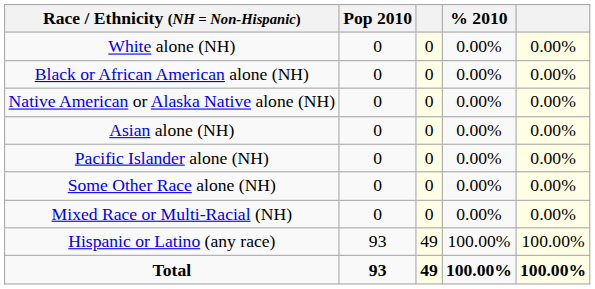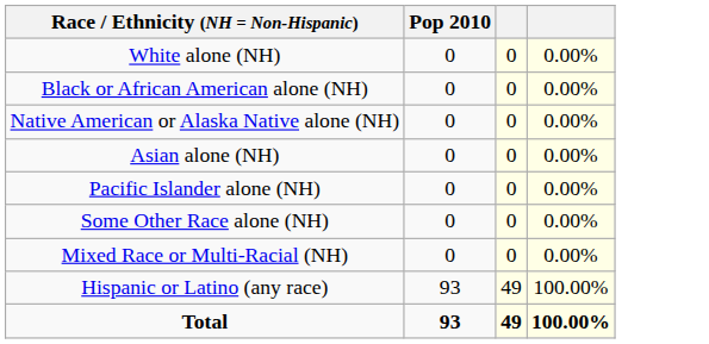- column: % 2010 | 0.00% | 0.00% | 0.00% | 0.00% | 0.00% | 0.00% | 0.00% | 100.00% | 100.00%
